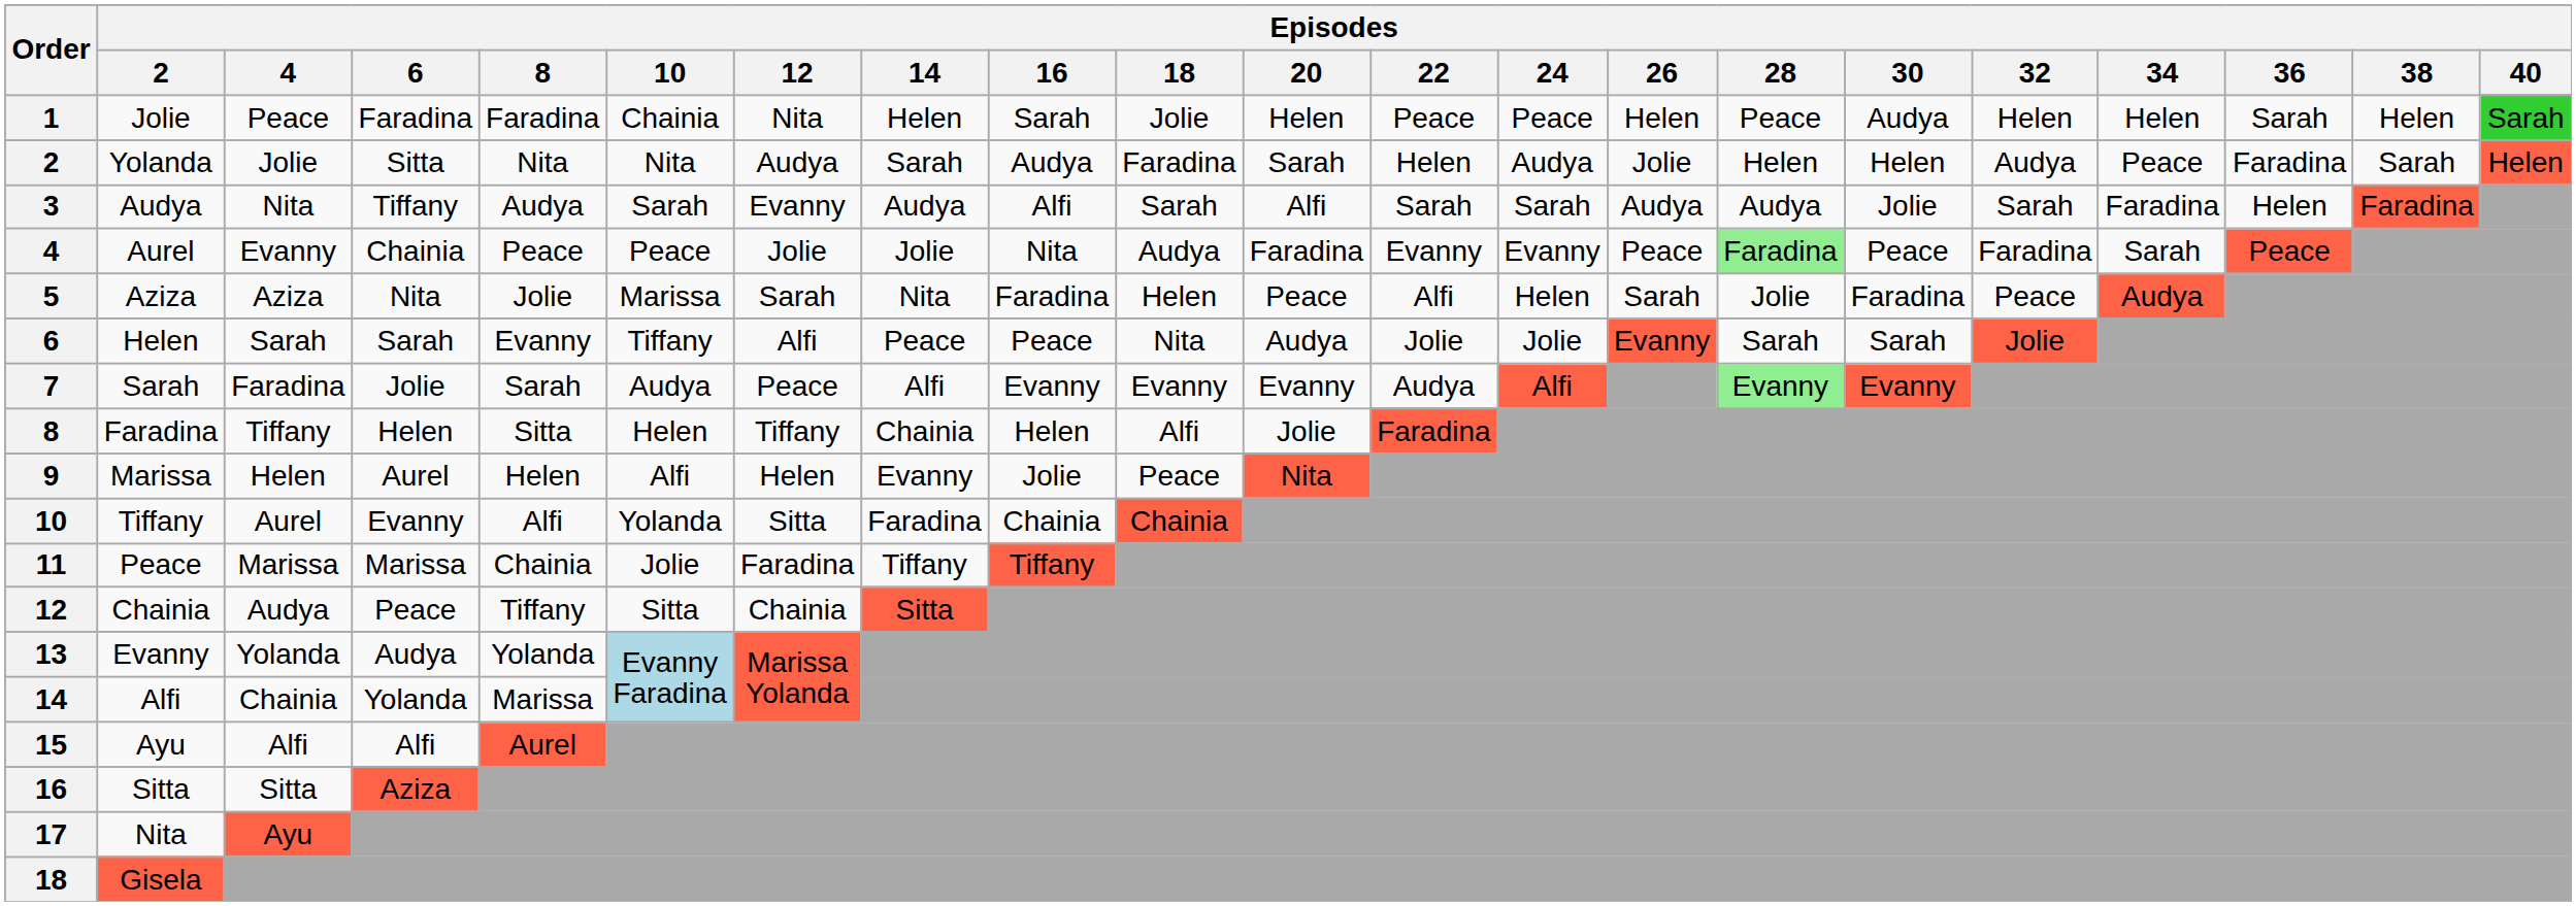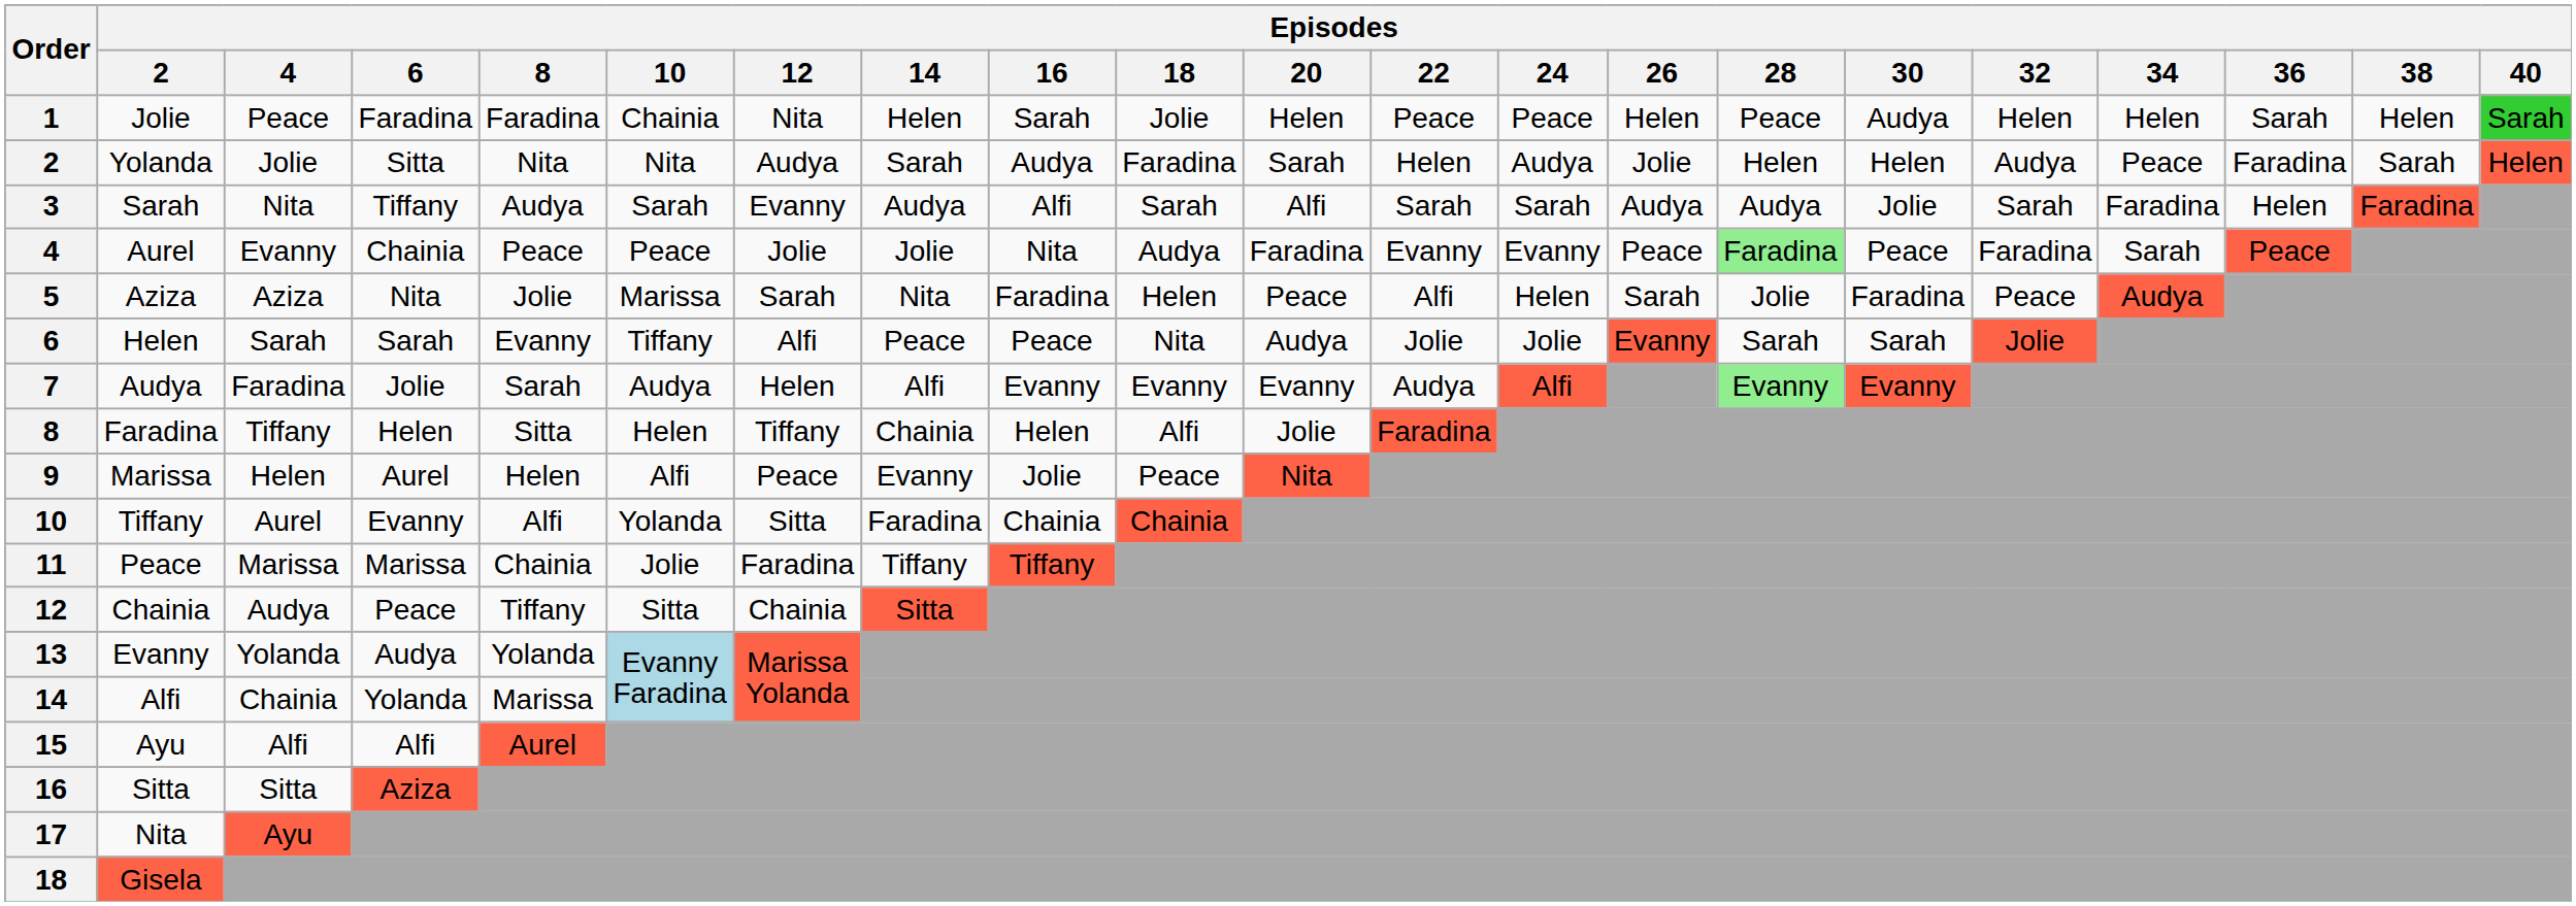3 | Episodes / 2: Audya -> Sarah
7 | Episodes / 2: Sarah -> Audya
7 | Episodes / 12: Peace -> Helen
9 | Episodes / 12: Helen -> Peace
